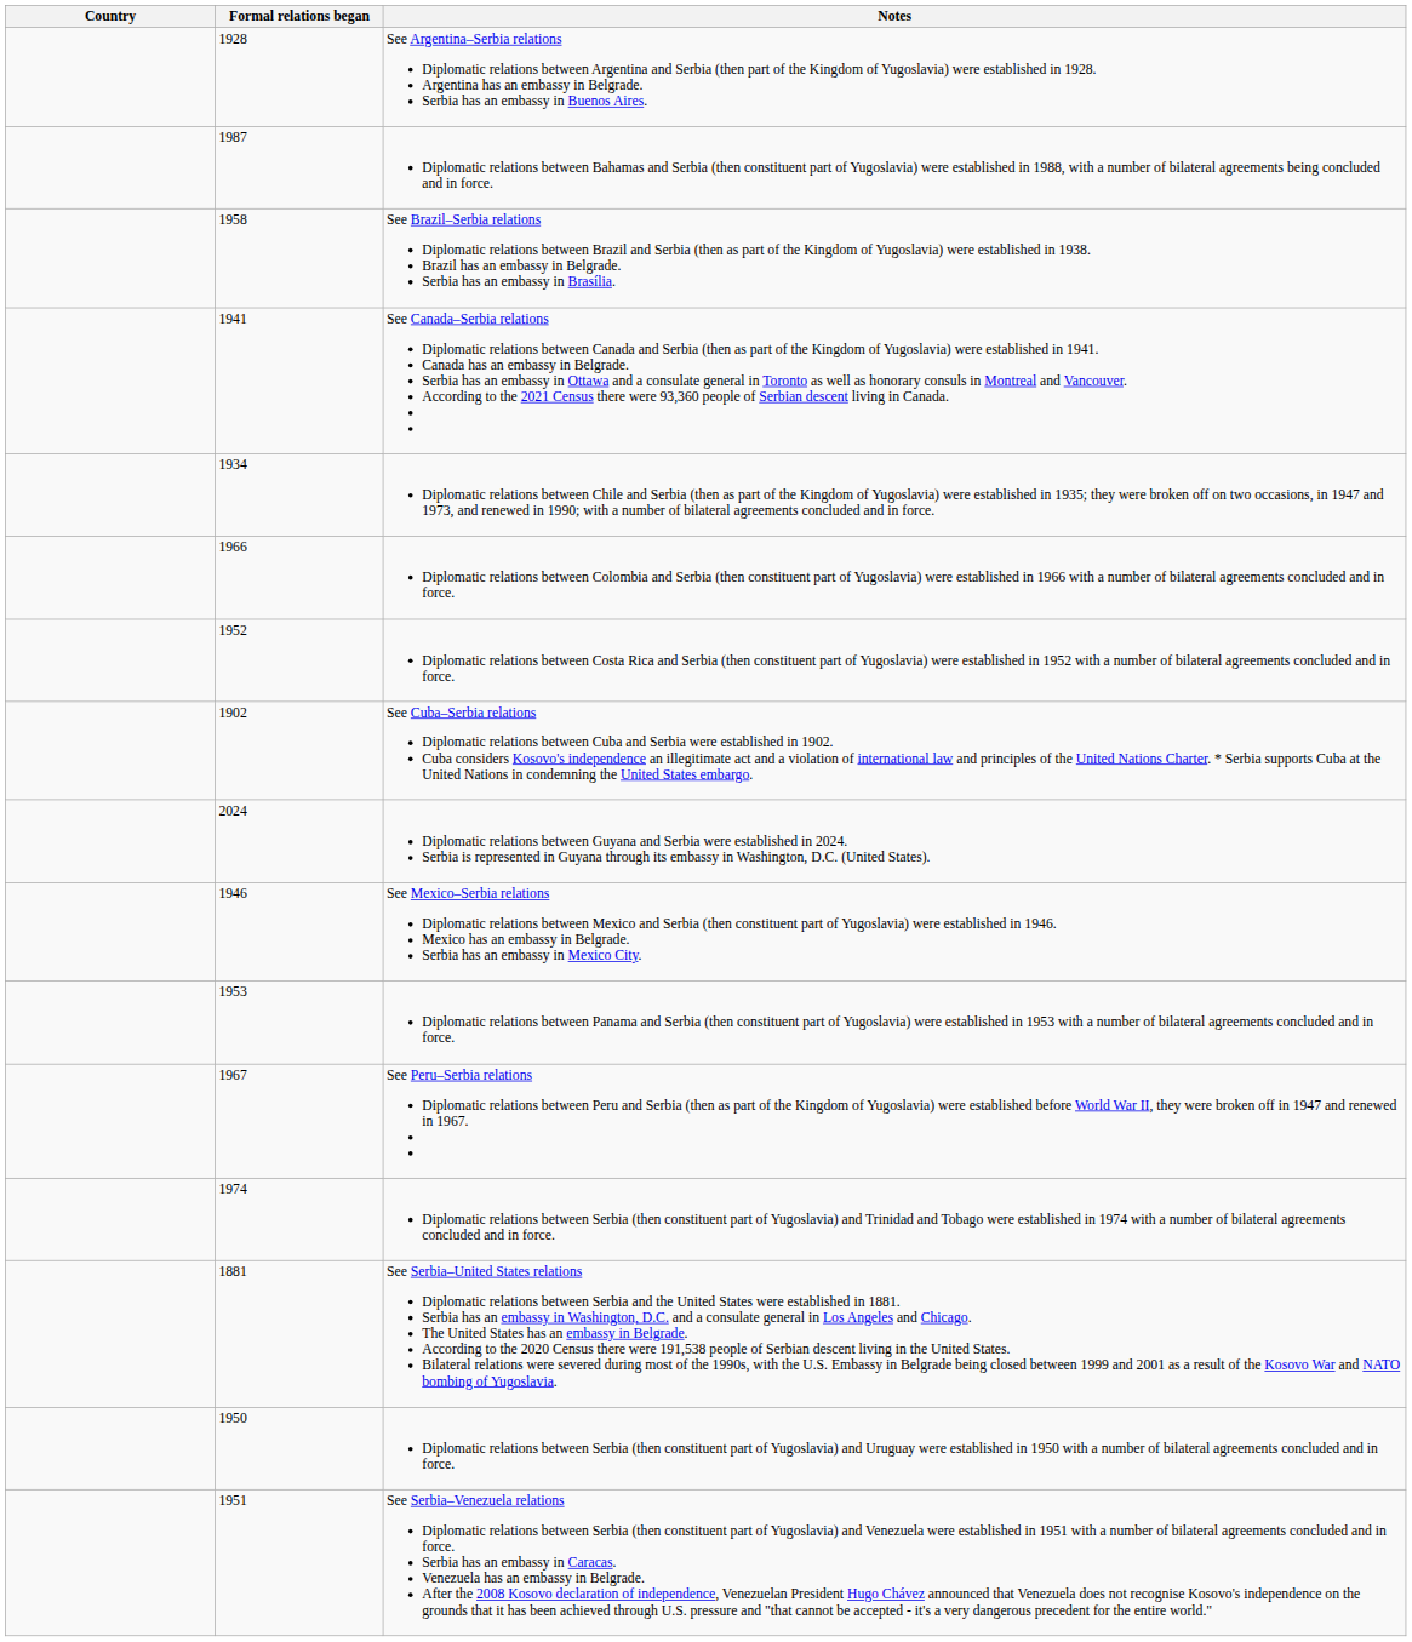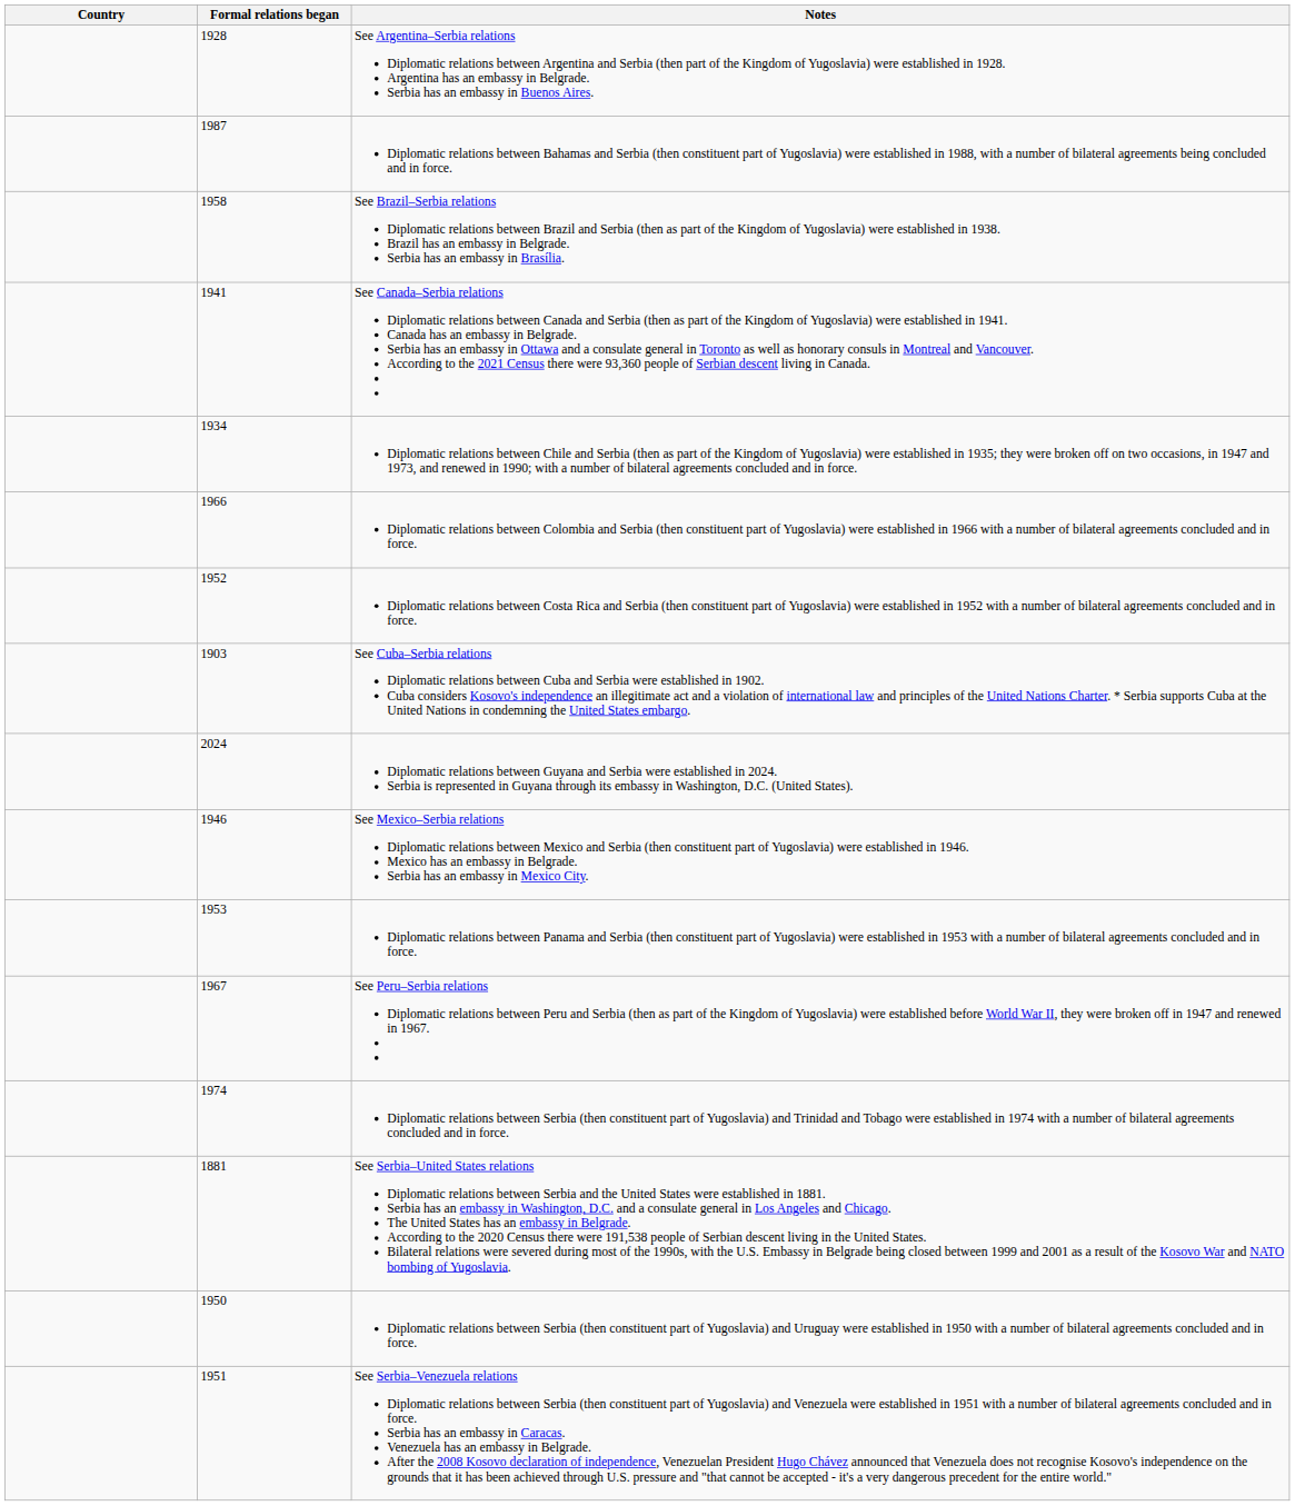row 9 | Formal relations began: 1902 -> 1903
